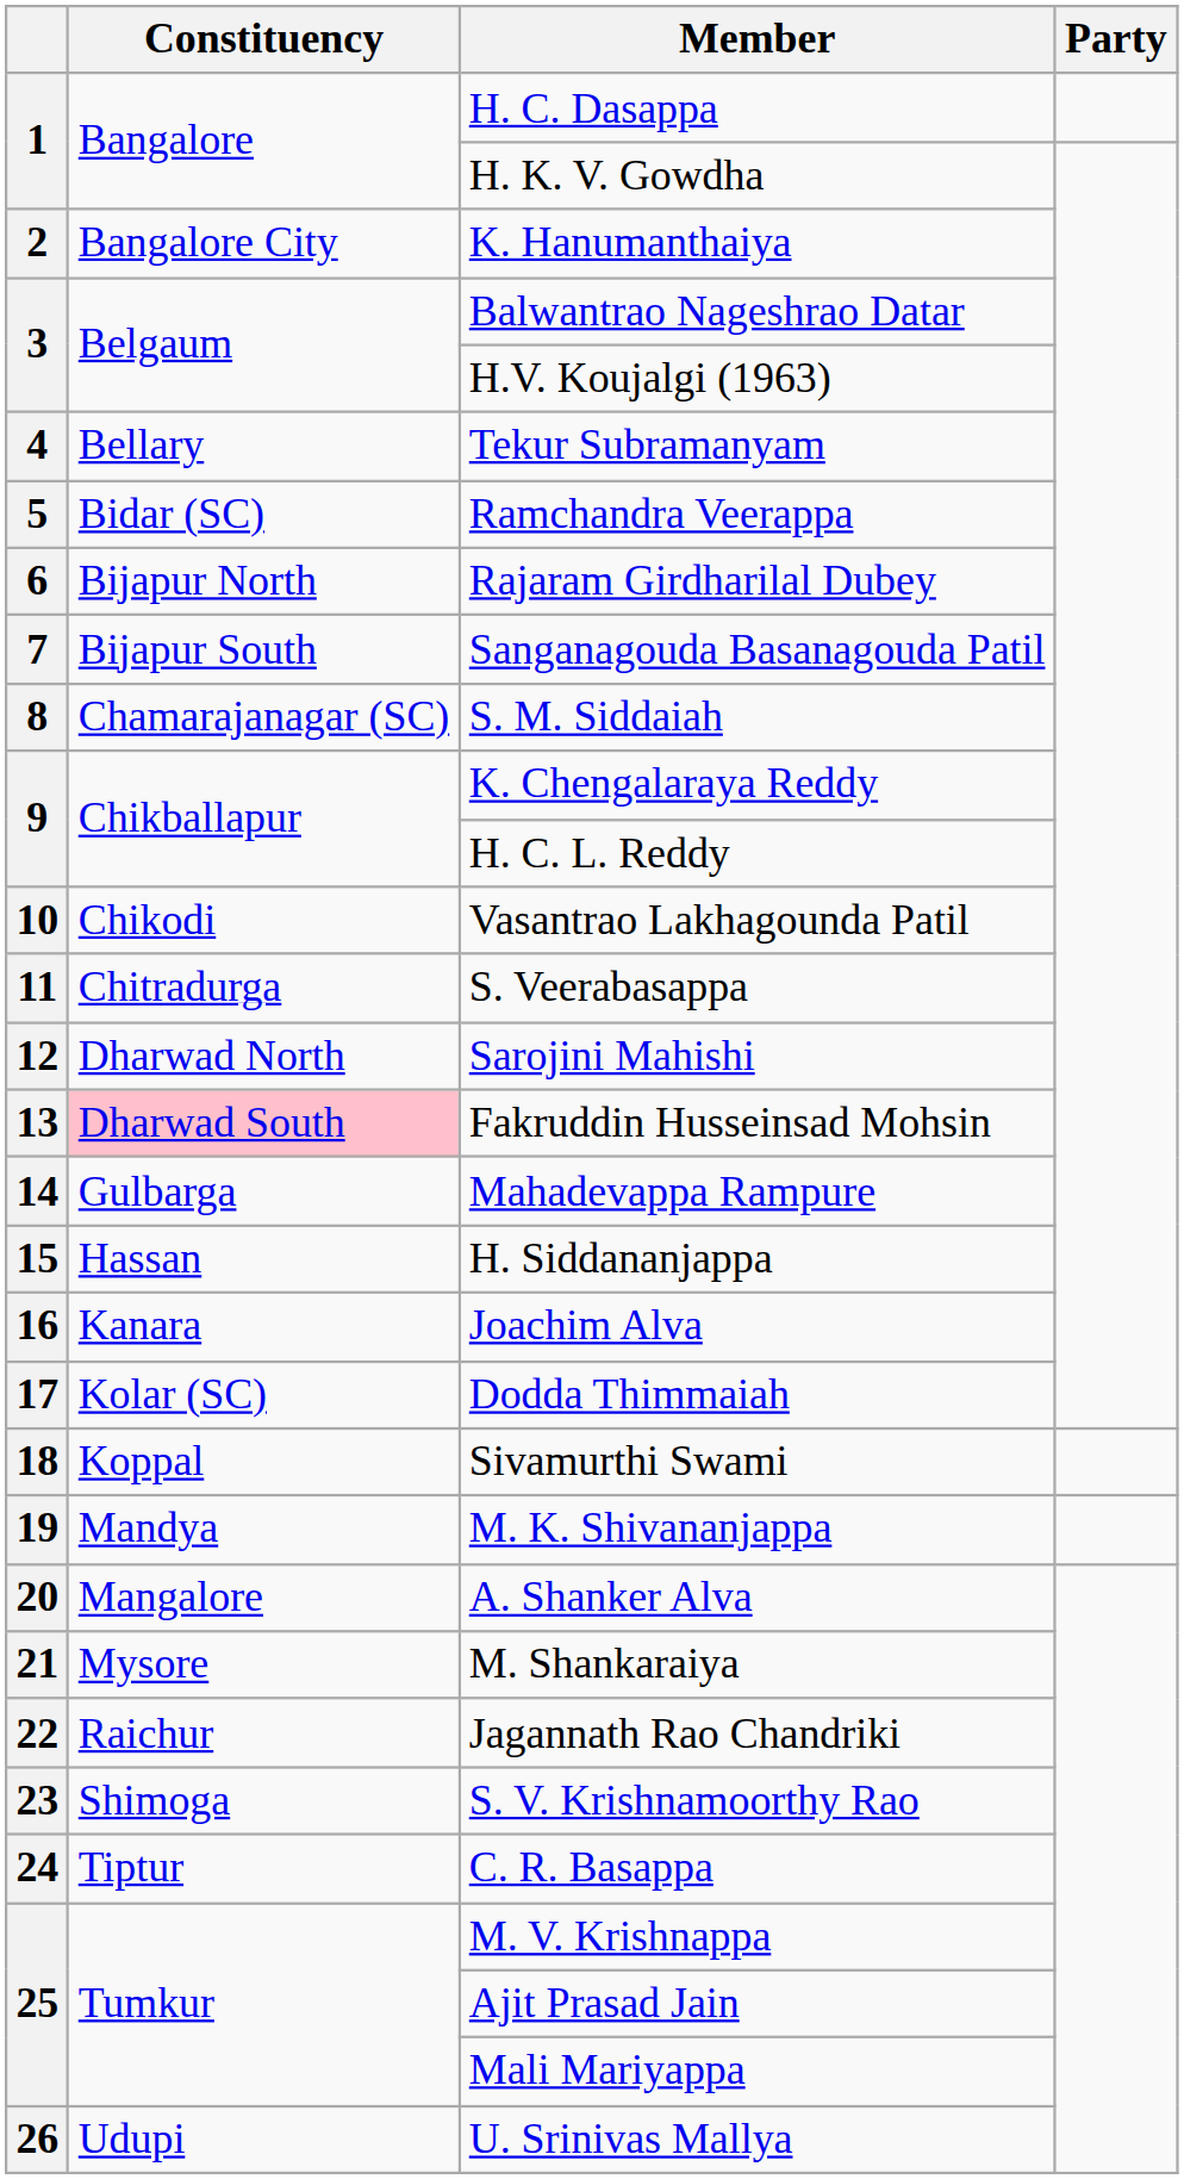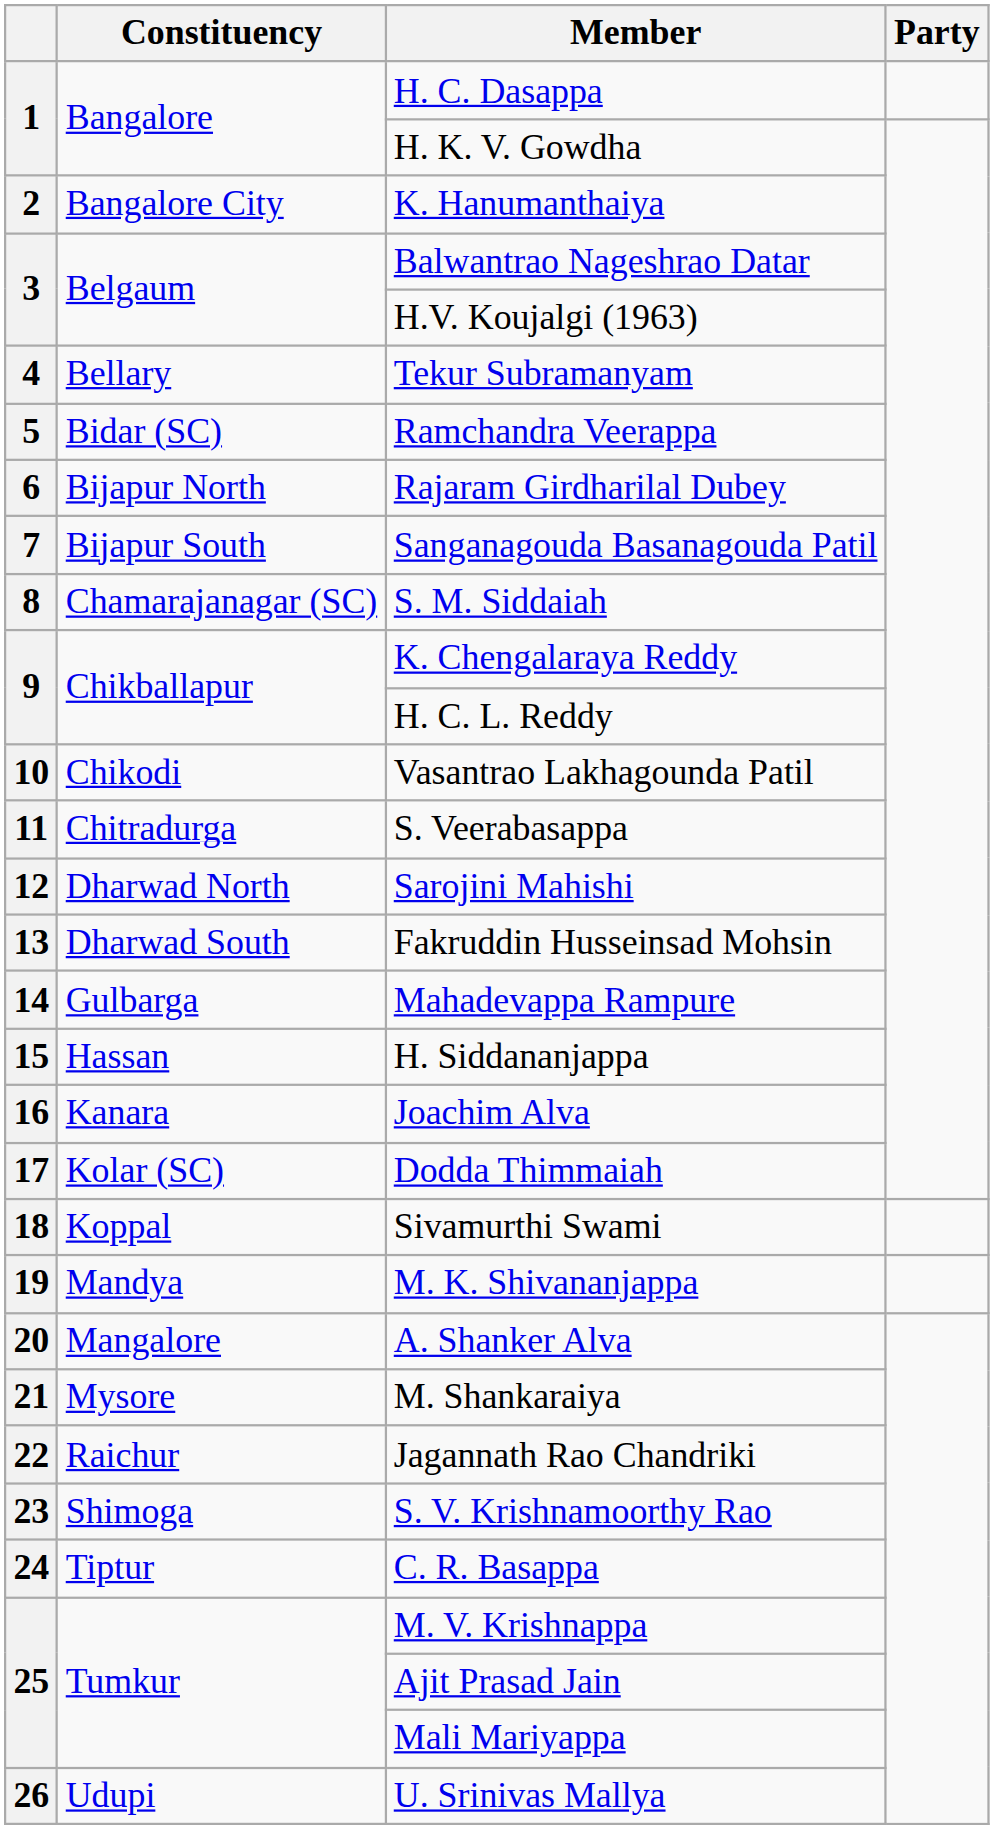Fakruddin Husseinsad Mohsin | Constituency: pink background -> no background
